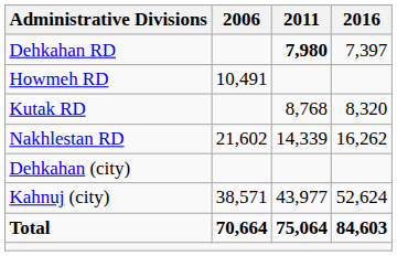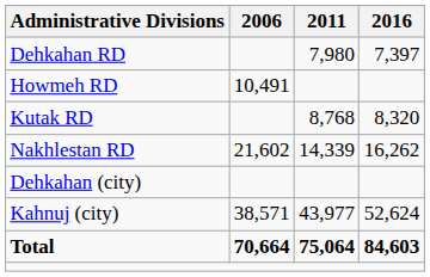Dehkahan RD | 2011: bold -> normal
